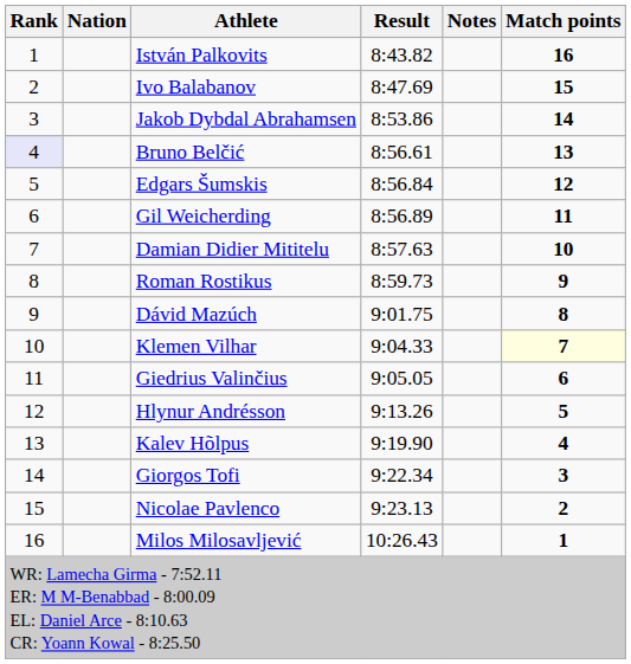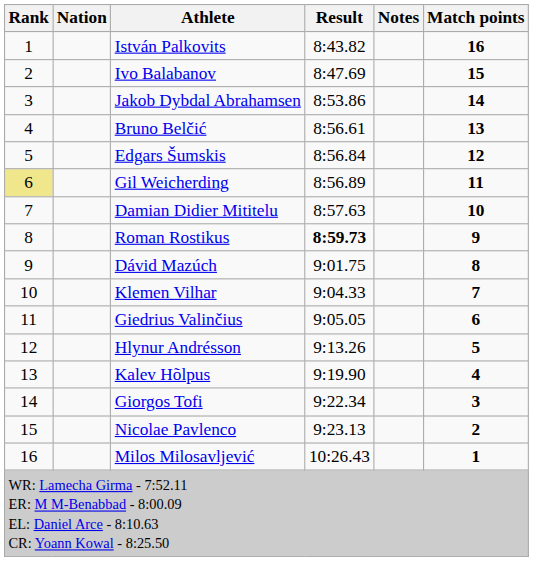Bruno Belčić | Rank: lavender background -> no background
Gil Weicherding | Rank: no background -> khaki background
Roman Rostikus | Result: normal -> bold
Klemen Vilhar | Match points: lightyellow background -> no background
